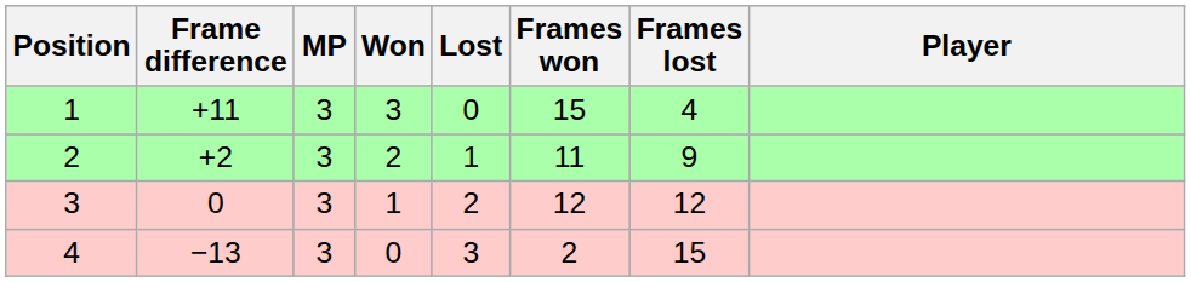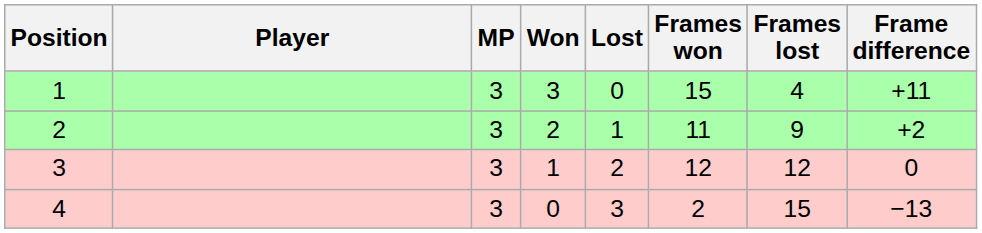columns swapped: Player <-> Frame difference
